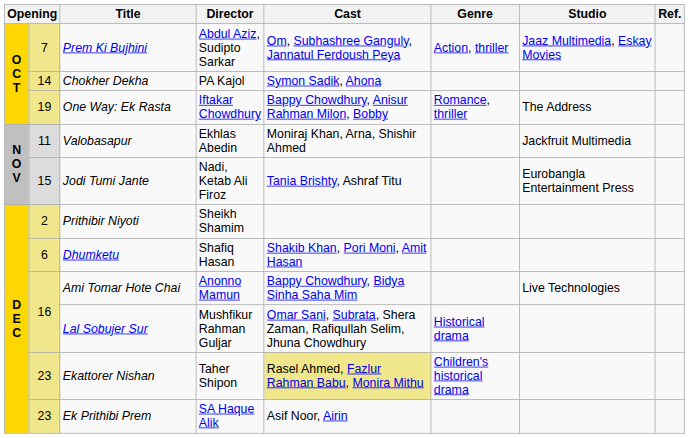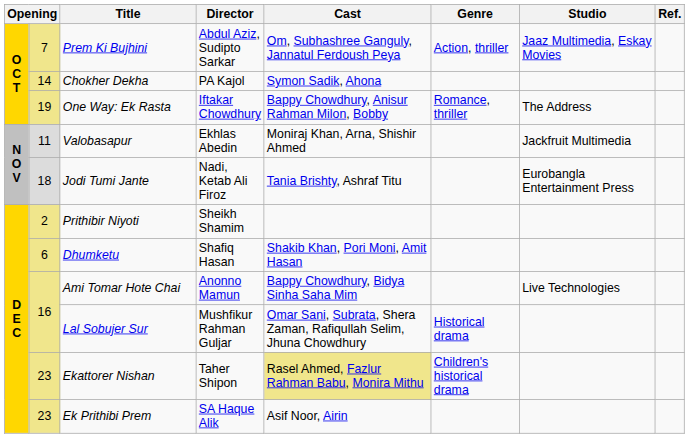Jodi Tumi Jante | column 2: 15 -> 18
